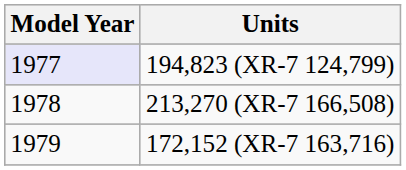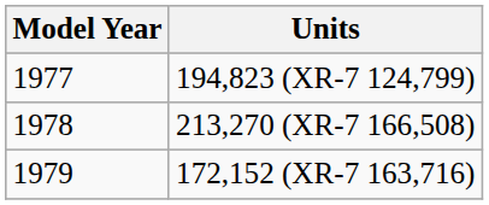194,823 (XR-7 124,799) | Model Year: lavender background -> no background
